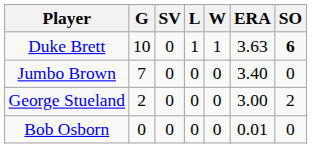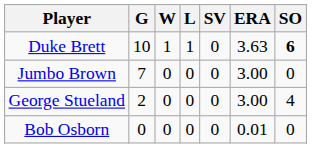columns swapped: W <-> SV
Jumbo Brown | ERA: 3.40 -> 3.00
George Stueland | SO: 2 -> 4
